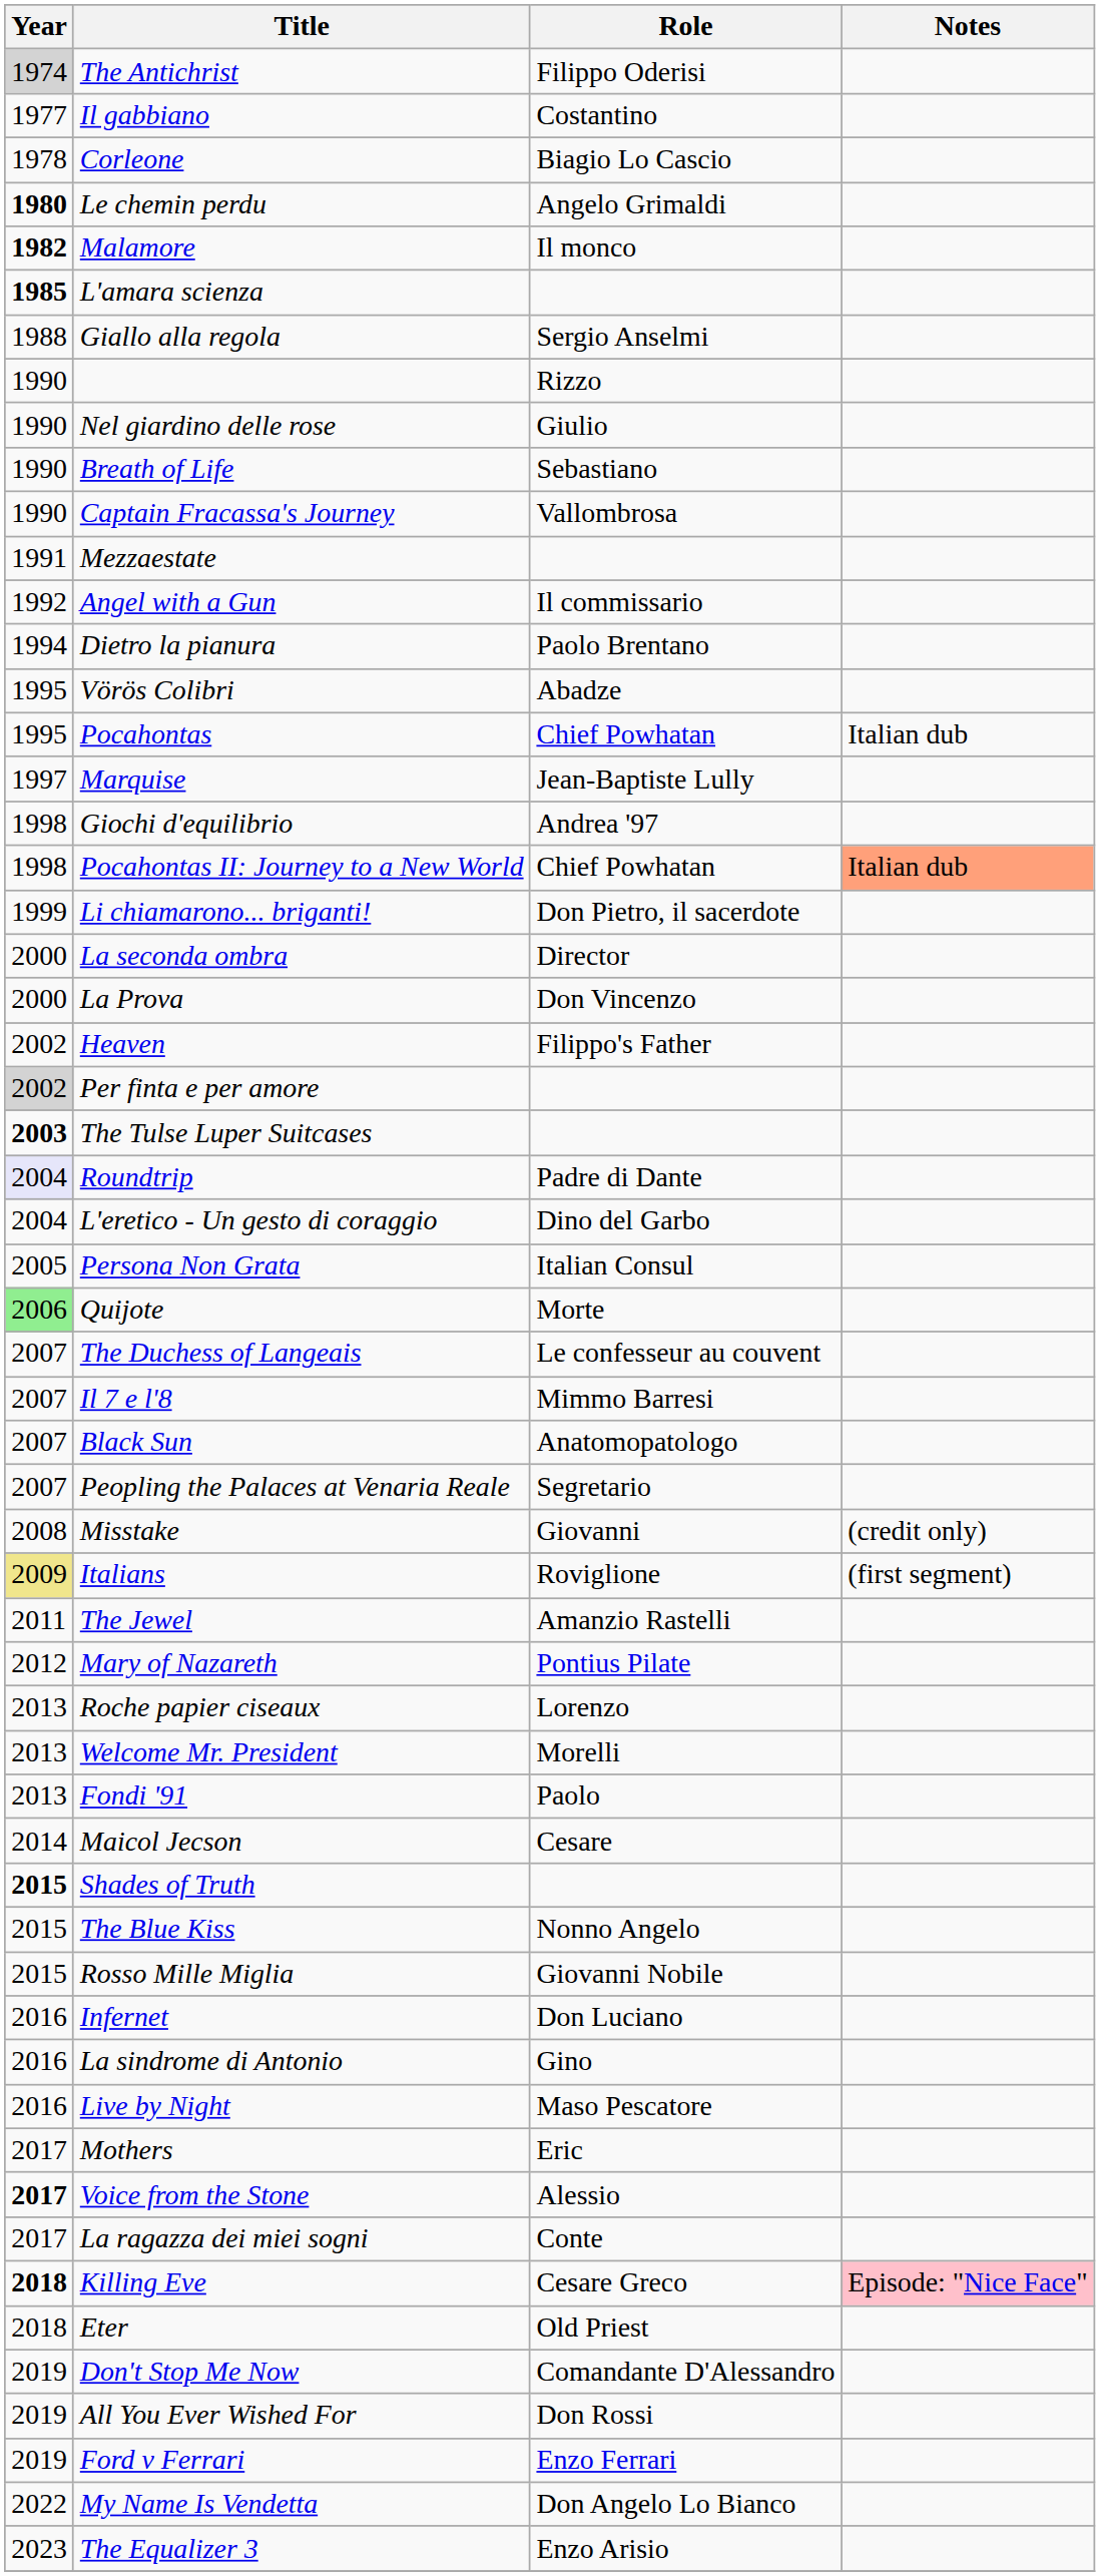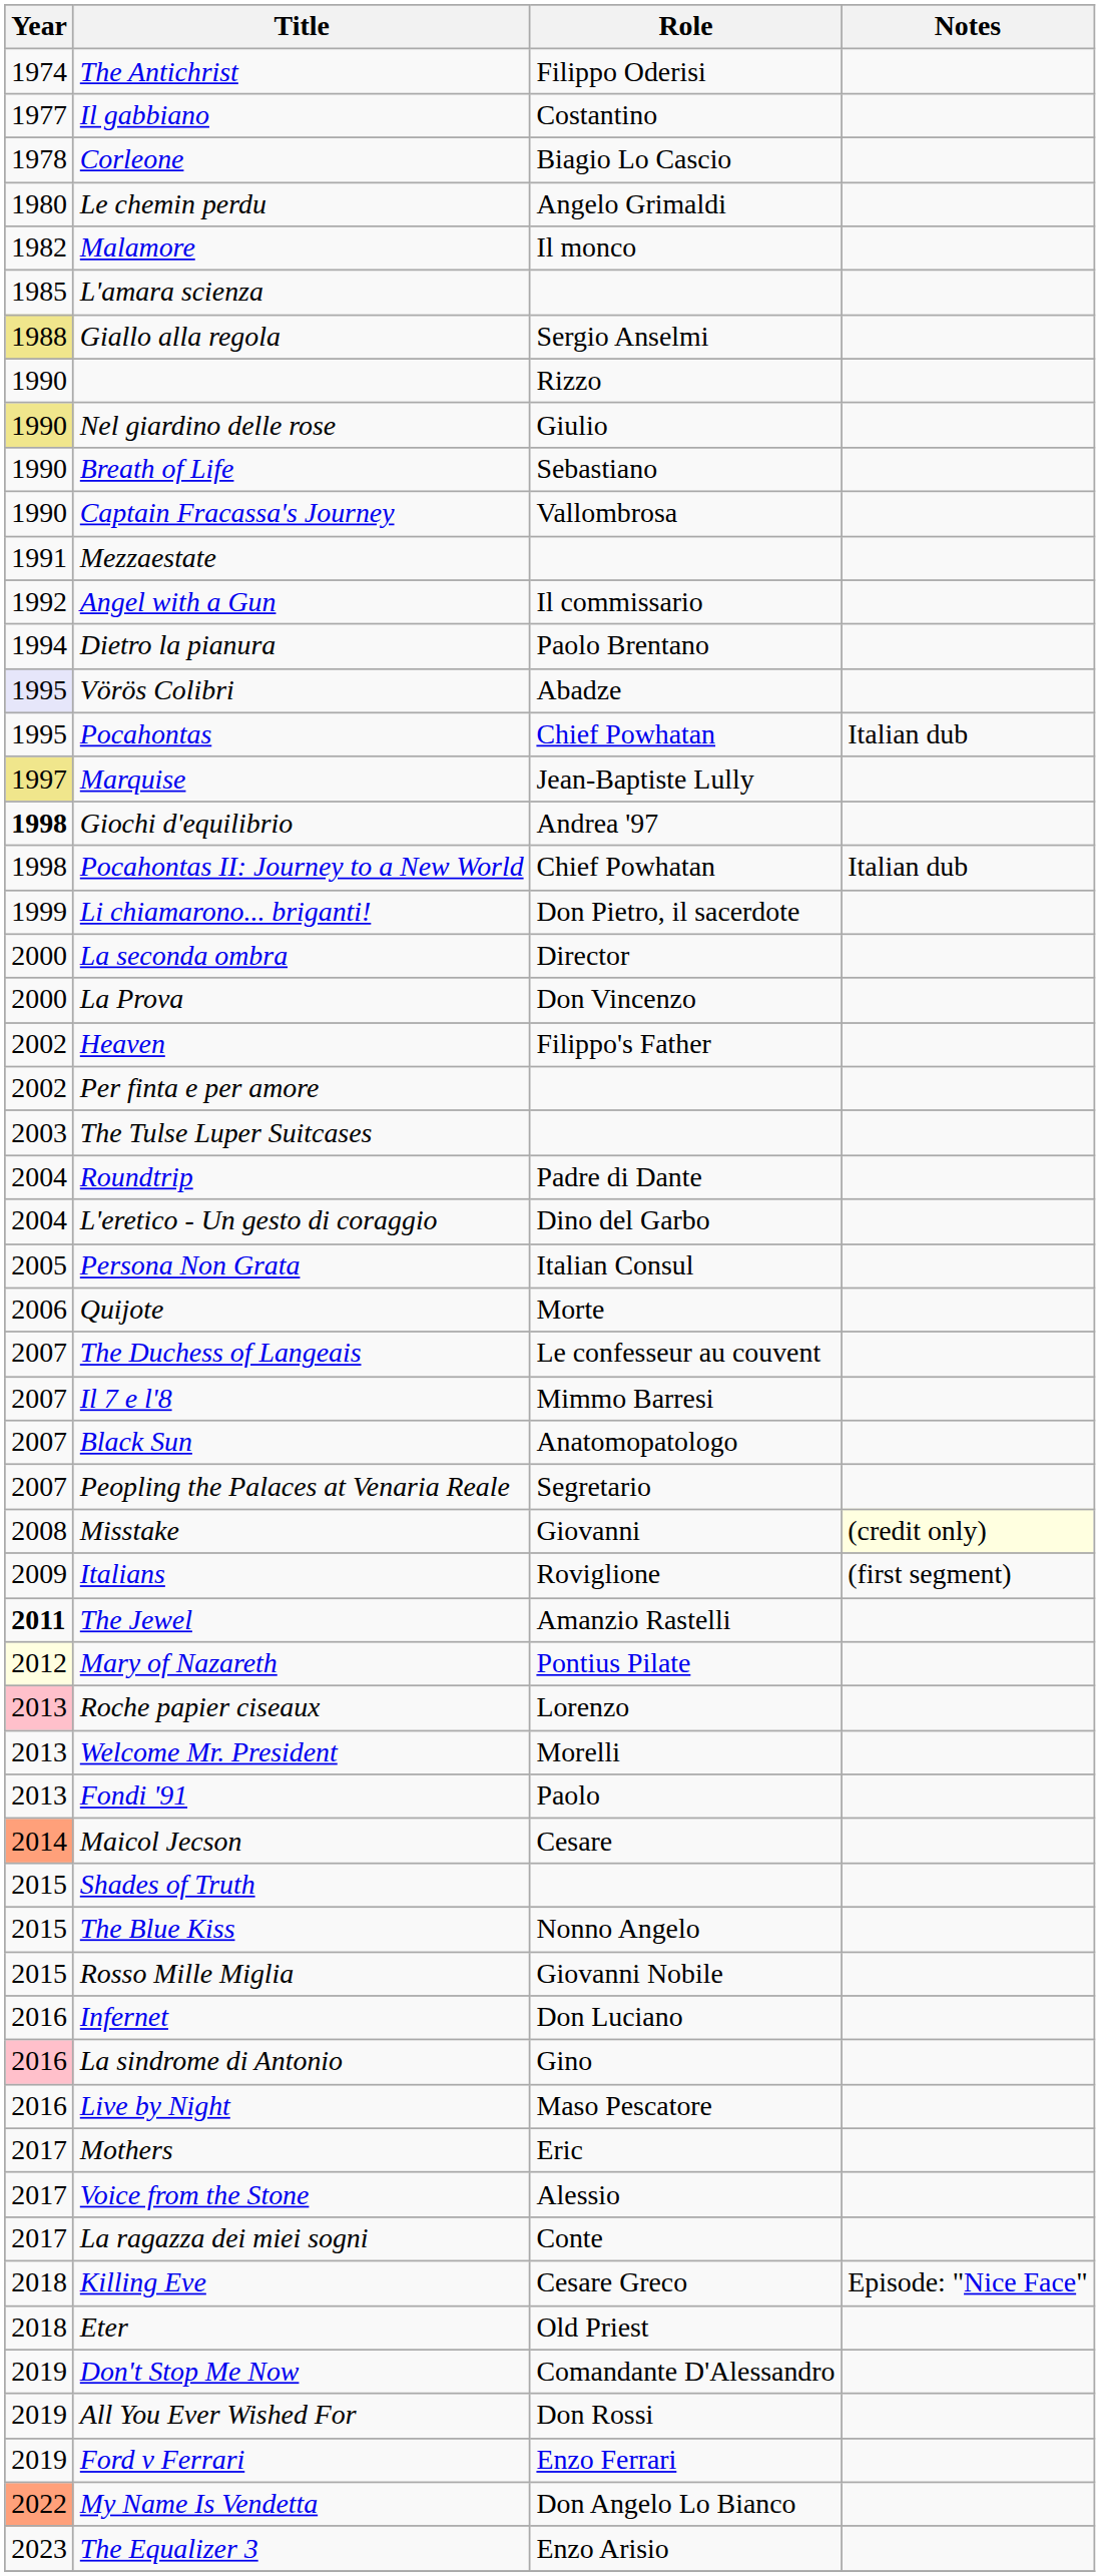The Antichrist | Year: lightgrey background -> no background
Le chemin perdu | Year: bold -> normal
Malamore | Year: bold -> normal
L'amara scienza | Year: bold -> normal
Giallo alla regola | Year: no background -> khaki background
Nel giardino delle rose | Year: no background -> khaki background
Vörös Colibri | Year: no background -> lavender background
Marquise | Year: no background -> khaki background
Giochi d'equilibrio | Year: normal -> bold
Pocahontas II: Journey to a New World | Notes: lightsalmon background -> no background
Per finta e per amore | Year: lightgrey background -> no background
The Tulse Luper Suitcases | Year: bold -> normal
Roundtrip | Year: lavender background -> no background
Quijote | Year: lightgreen background -> no background
Misstake | Notes: no background -> lightyellow background
Italians | Year: khaki background -> no background
The Jewel | Year: normal -> bold
Mary of Nazareth | Year: no background -> lightyellow background
Roche papier ciseaux | Year: no background -> pink background
Maicol Jecson | Year: no background -> lightsalmon background
Shades of Truth | Year: bold -> normal
La sindrome di Antonio | Year: no background -> pink background
Voice from the Stone | Year: bold -> normal
Killing Eve | Year: bold -> normal
Killing Eve | Notes: pink background -> no background
My Name Is Vendetta | Year: no background -> lightsalmon background
